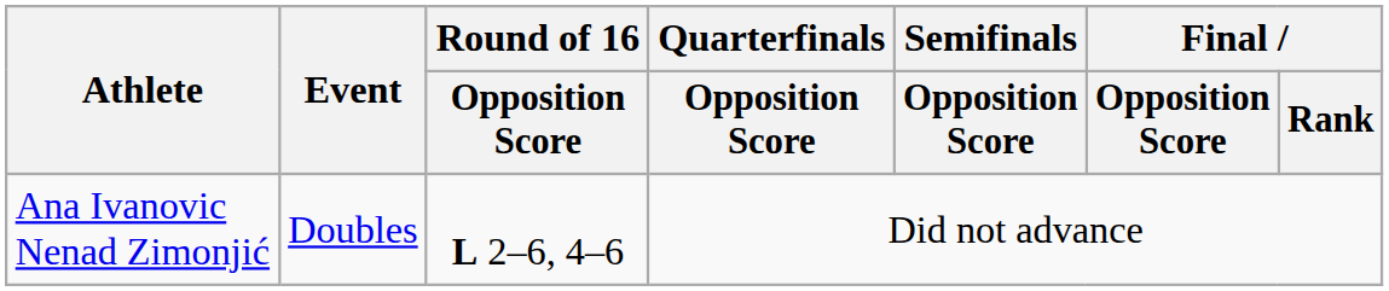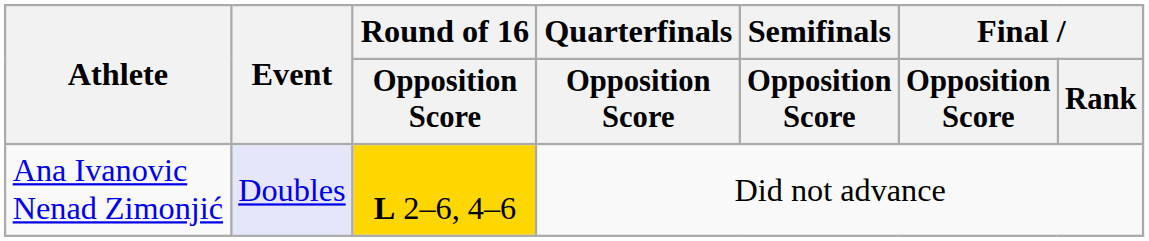Ana Ivanovic Nenad Zimonjić | Event: no background -> lavender background
Ana Ivanovic Nenad Zimonjić | Round of 16 / Opposition Score: no background -> gold background
